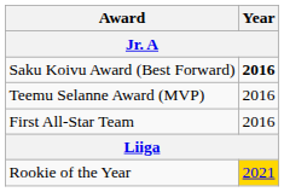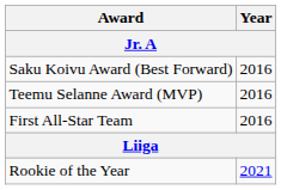Saku Koivu Award (Best Forward) | Year: bold -> normal
Rookie of the Year | Year: gold background -> no background
